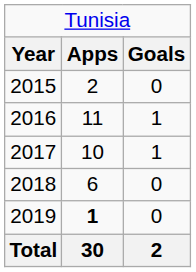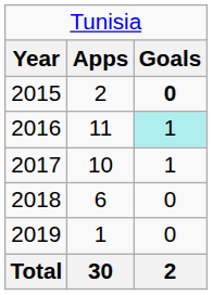2015 | column 3: normal -> bold
2016 | column 3: no background -> paleturquoise background
2019 | column 2: bold -> normal
